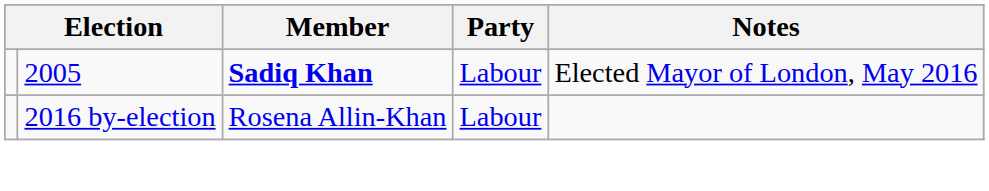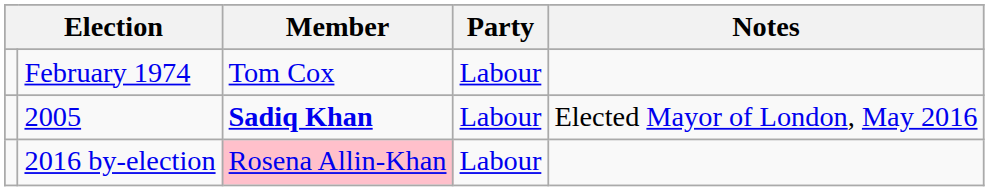+ row: February 1974 | Tom Cox | Labour
2016 by-election | Member: no background -> pink background
